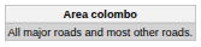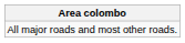row 2 | column 1: lightgrey background -> no background
